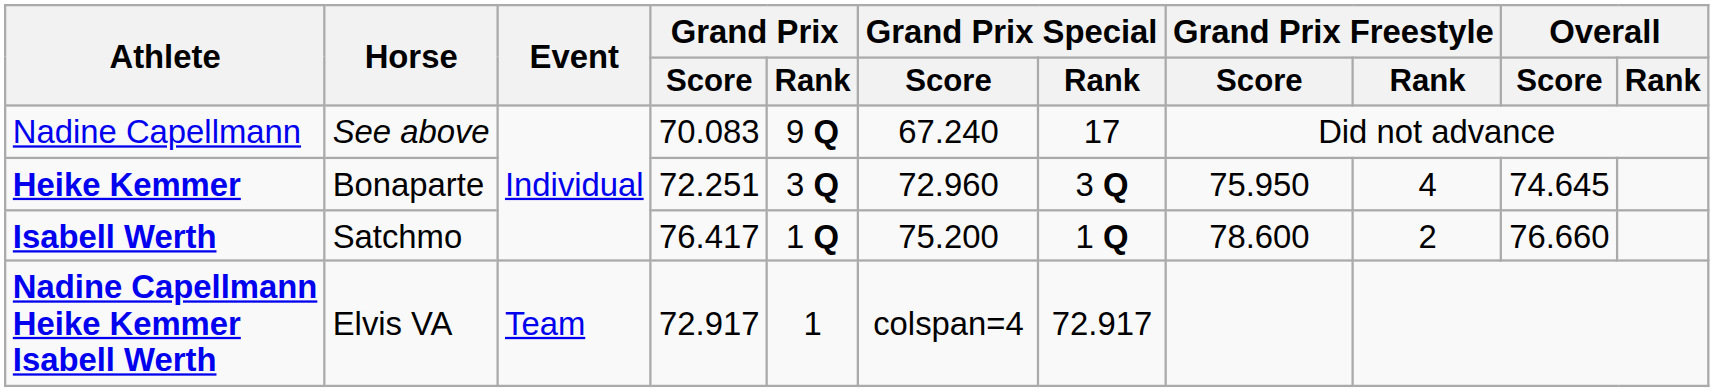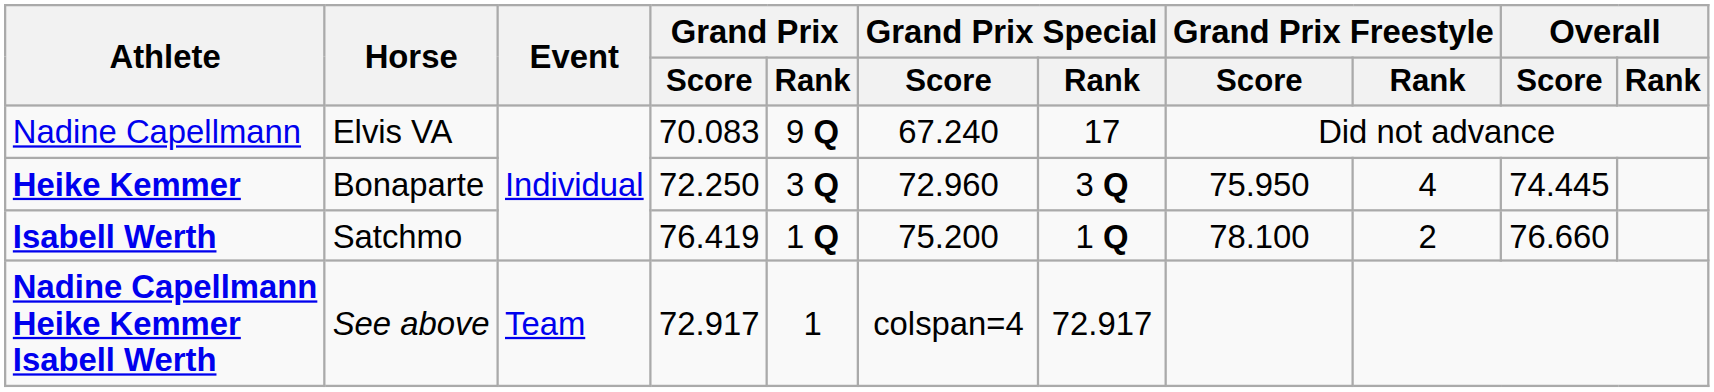Nadine Capellmann | Horse: See above -> Elvis VA
Heike Kemmer | Grand Prix / Score: 72.251 -> 72.250
Heike Kemmer | Overall / Score: 74.645 -> 74.445
Isabell Werth | Grand Prix / Score: 76.417 -> 76.419
Isabell Werth | Grand Prix Freestyle / Score: 78.600 -> 78.100
Nadine Capellmann Heike Kemmer Isabell Werth | Horse: Elvis VA -> See above
